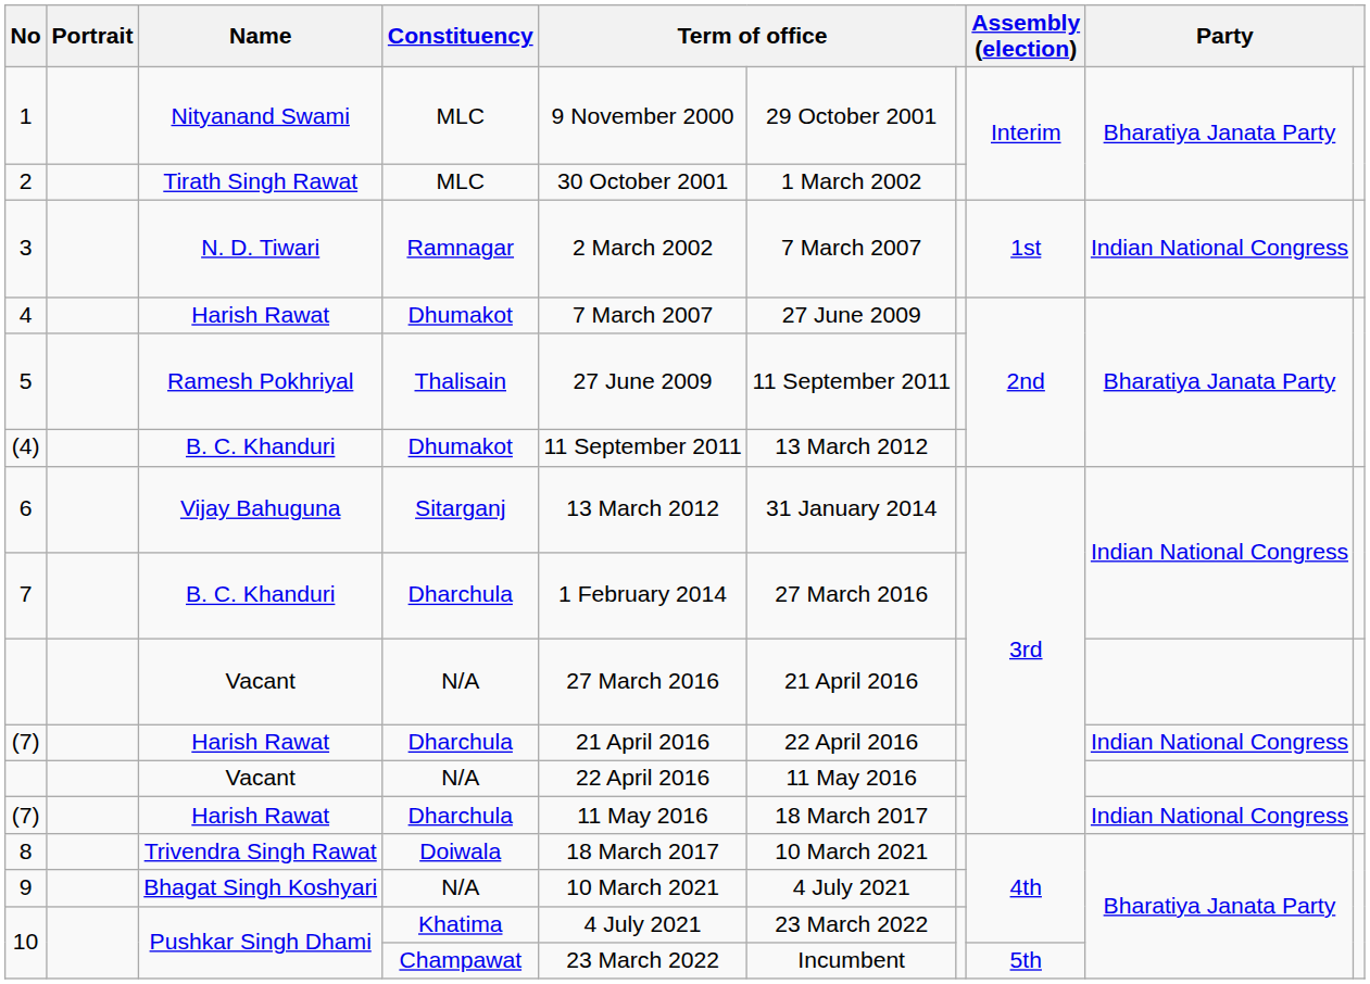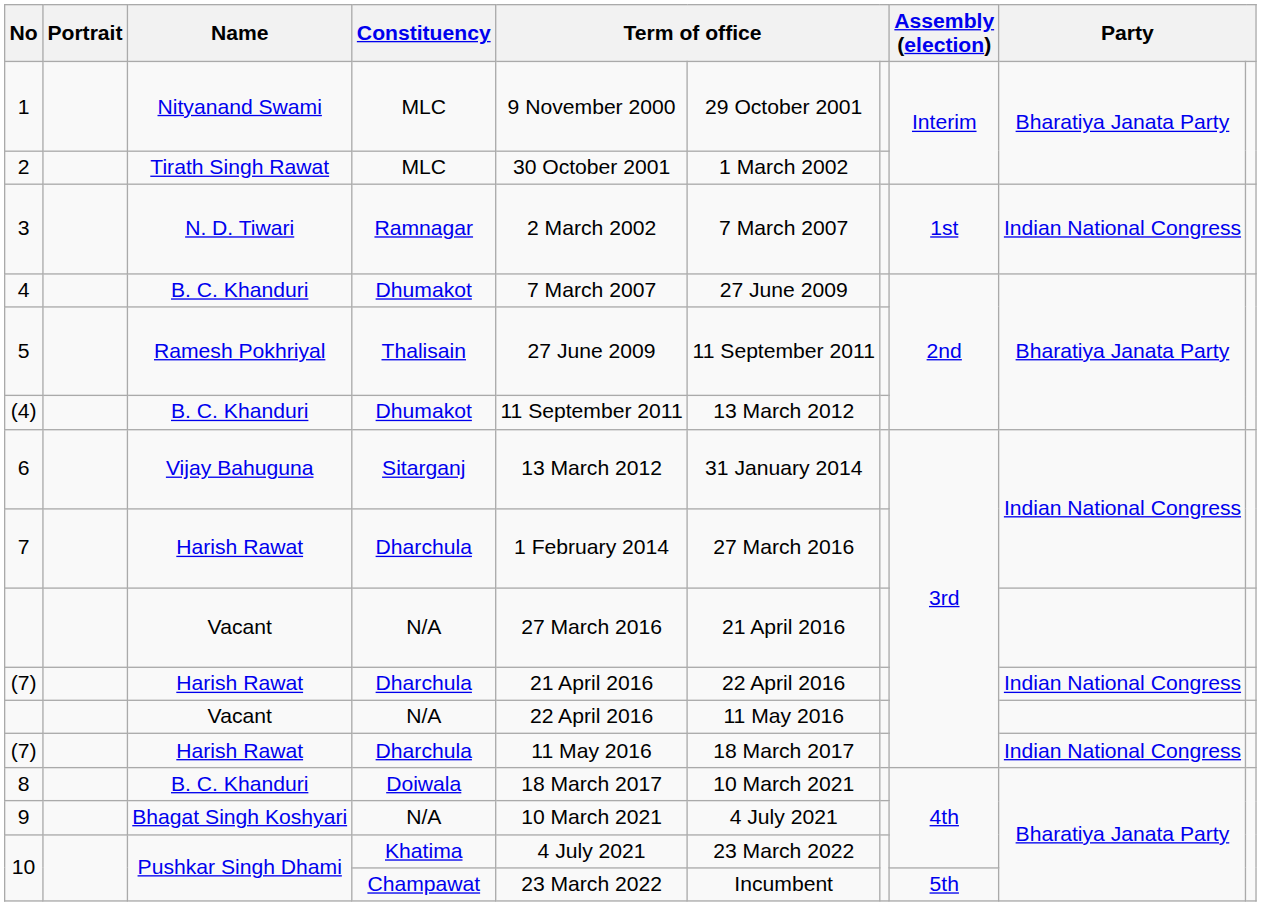4 | Name: Harish Rawat -> B. C. Khanduri
7 | Name: B. C. Khanduri -> Harish Rawat
8 | Name: Trivendra Singh Rawat -> B. C. Khanduri
